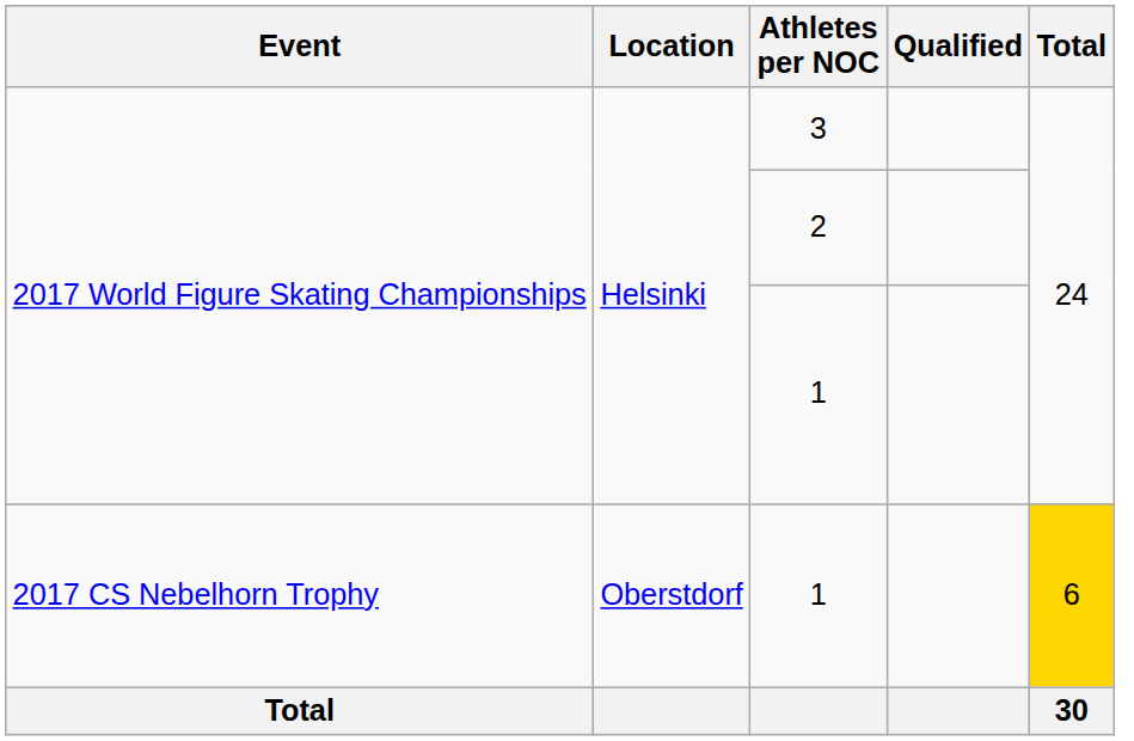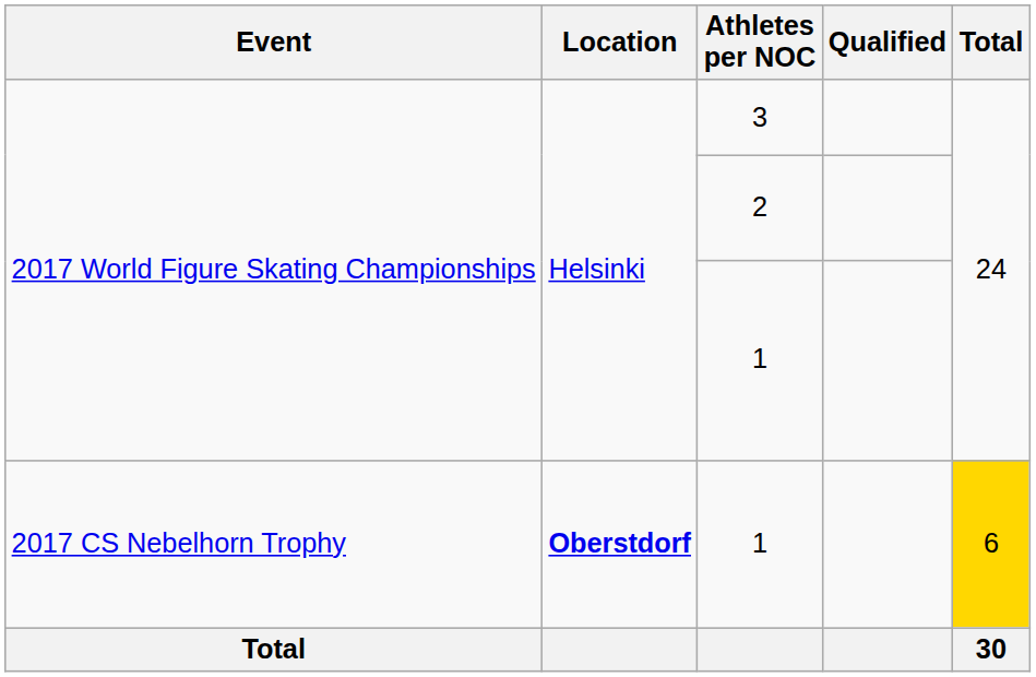2017 CS Nebelhorn Trophy / 1 | Location: normal -> bold
